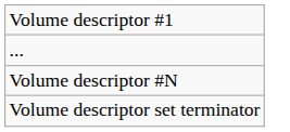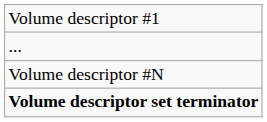row 4 | column 1: normal -> bold
